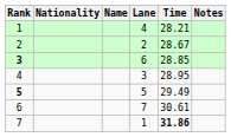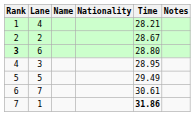columns swapped: Lane <-> Nationality
row 4 | Time: 28.85 -> 28.80
row 6 | Rank: bold -> normal
